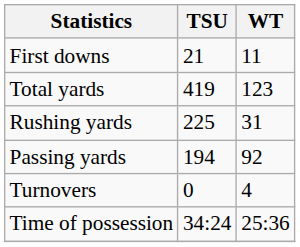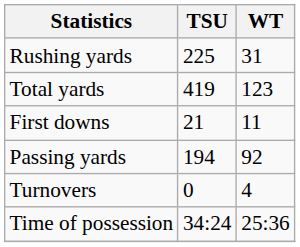rows swapped: First downs <-> Rushing yards
